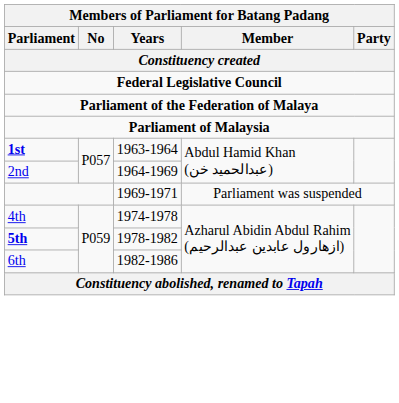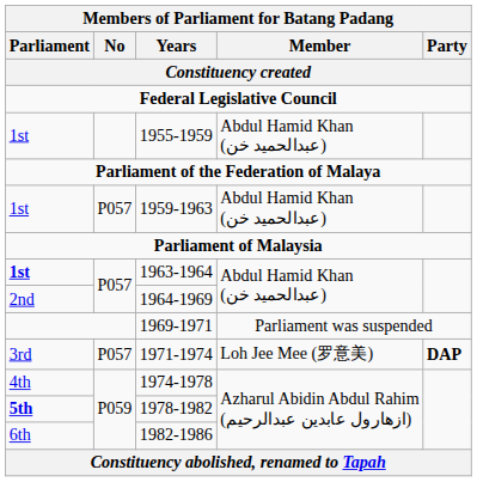+ row: 1st | 1955-1959 | Abdul Hamid Khan (عبدالحميد خن)
+ row: 1st | P057 | 1959-1963 | Abdul Hamid Khan (عبدالحميد خن)
+ row: 3rd | P057 | 1971-1974 | Loh Jee Mee (罗意美) | DAP
